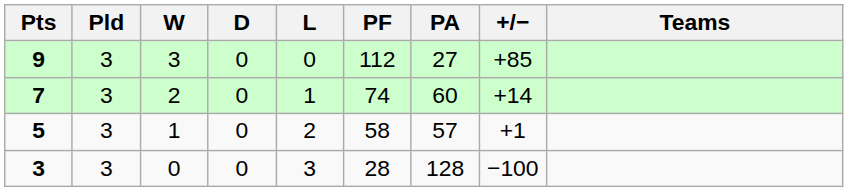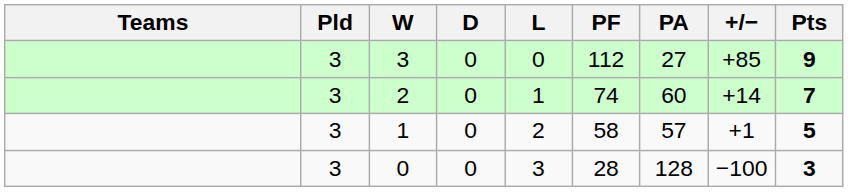columns swapped: Teams <-> Pts
